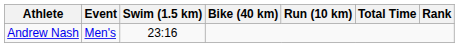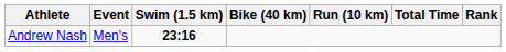Andrew Nash | Swim (1.5 km): normal -> bold
